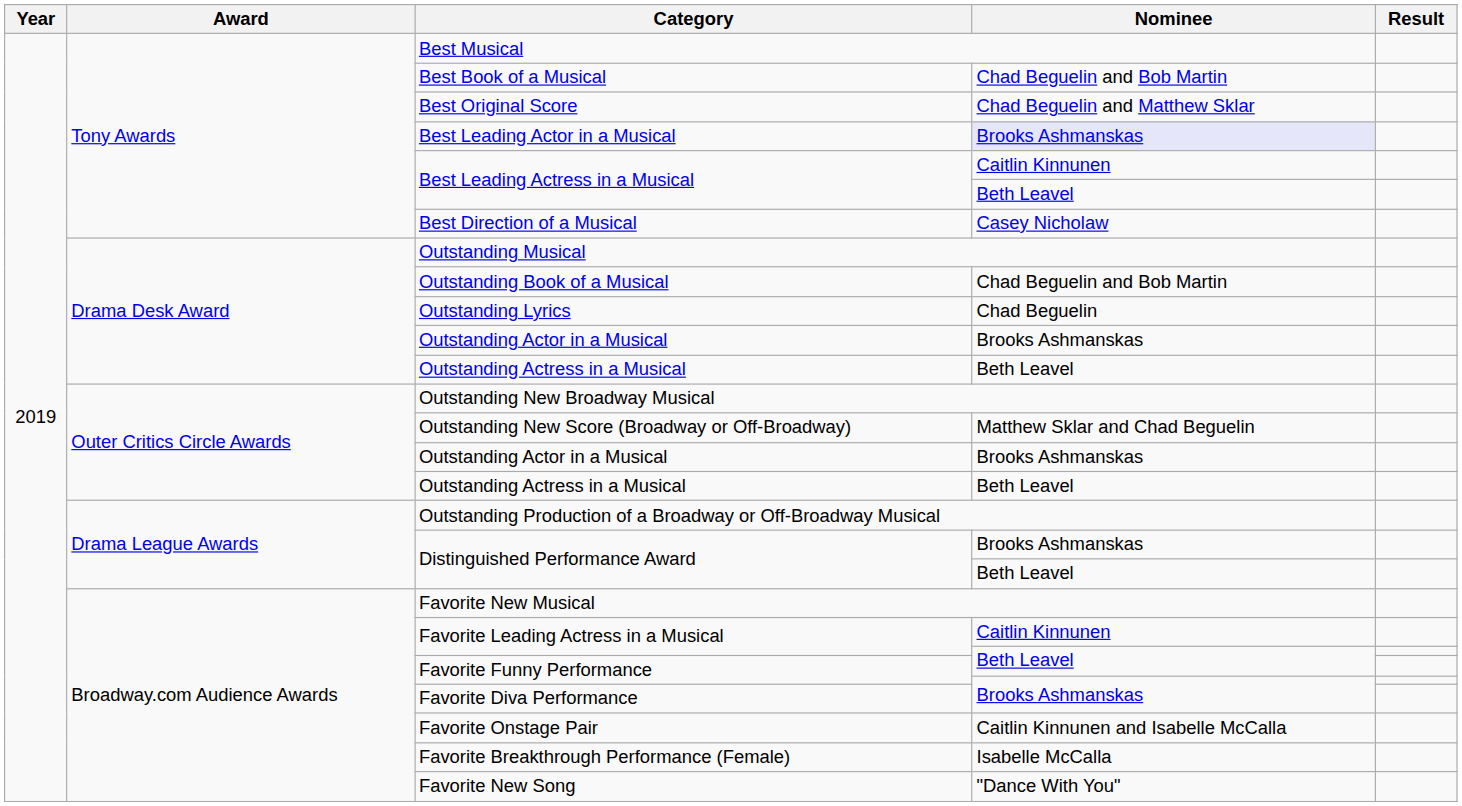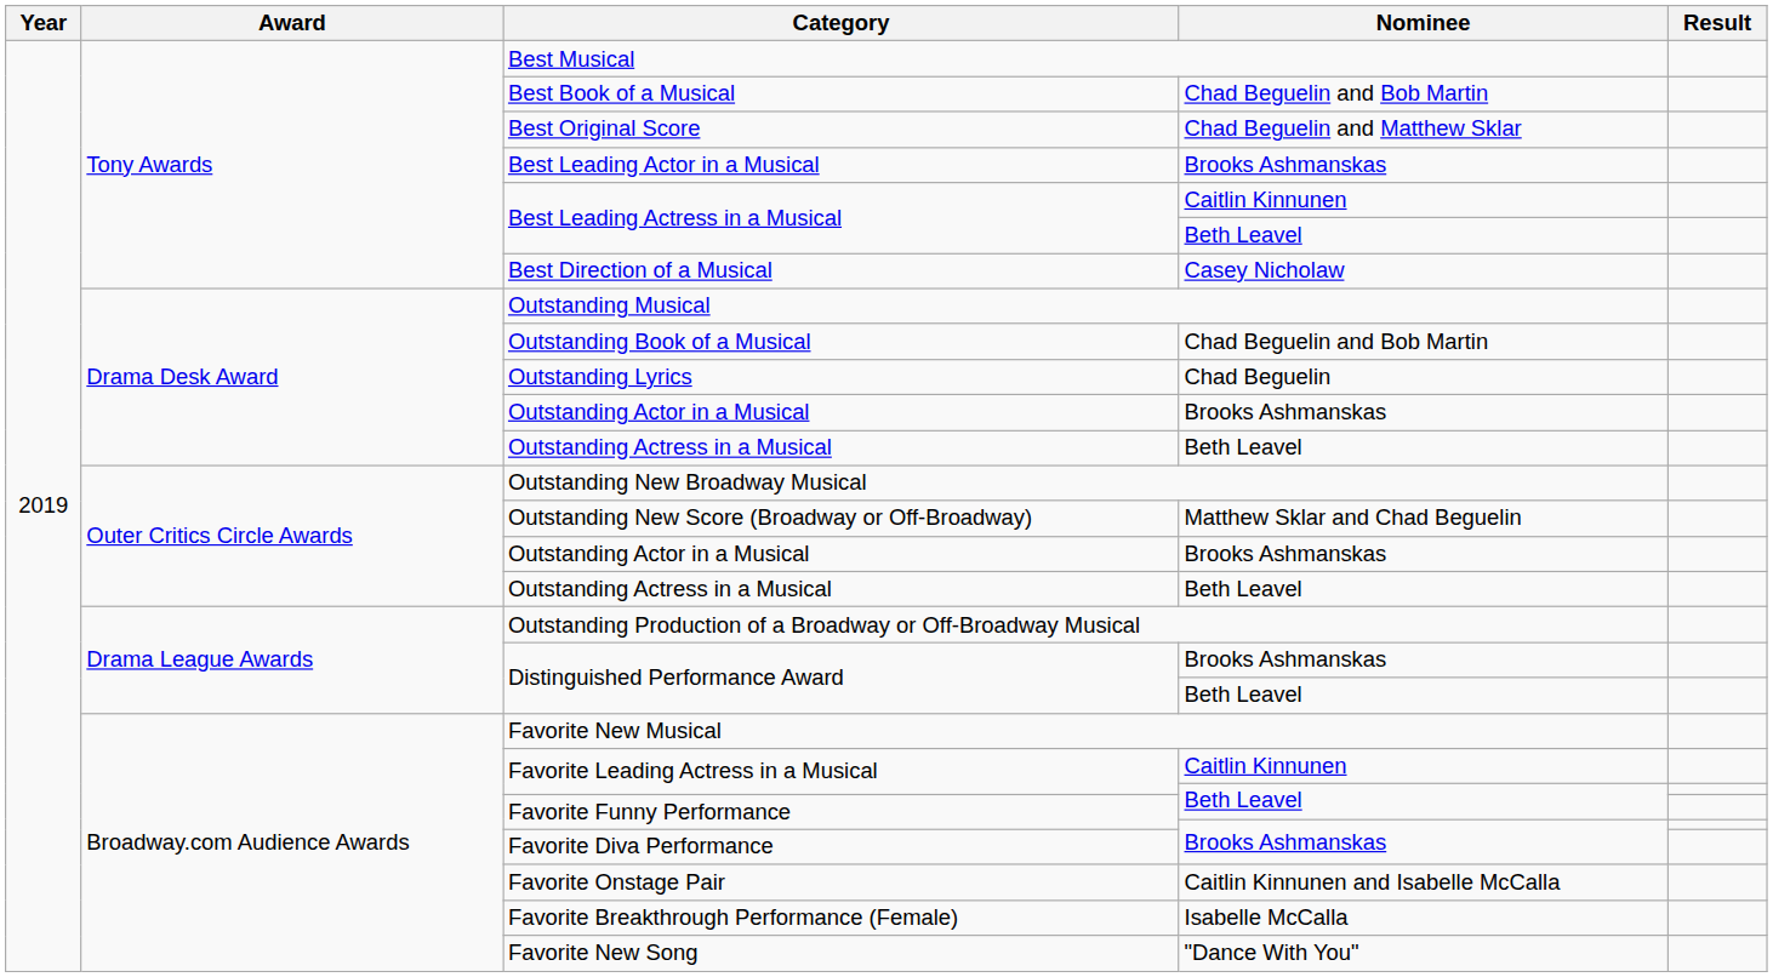Best Leading Actor in a Musical | Nominee: lavender background -> no background
